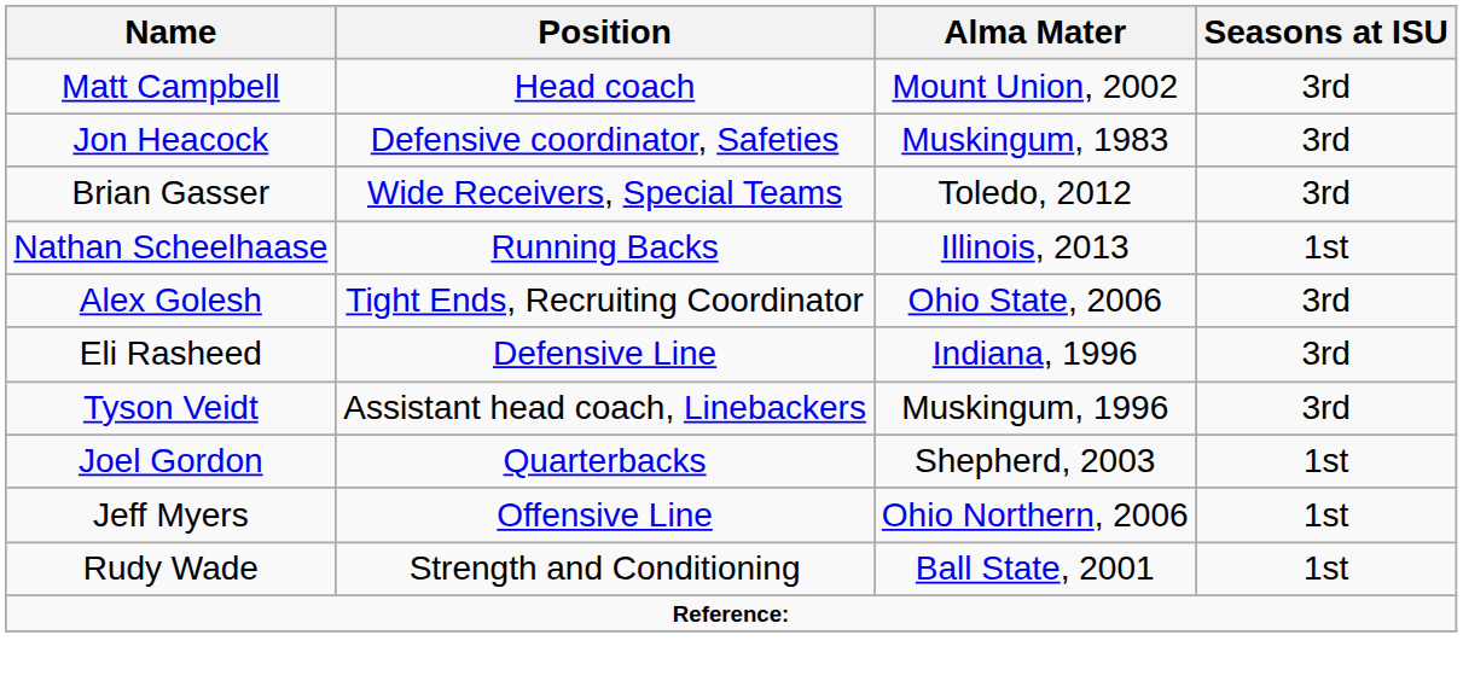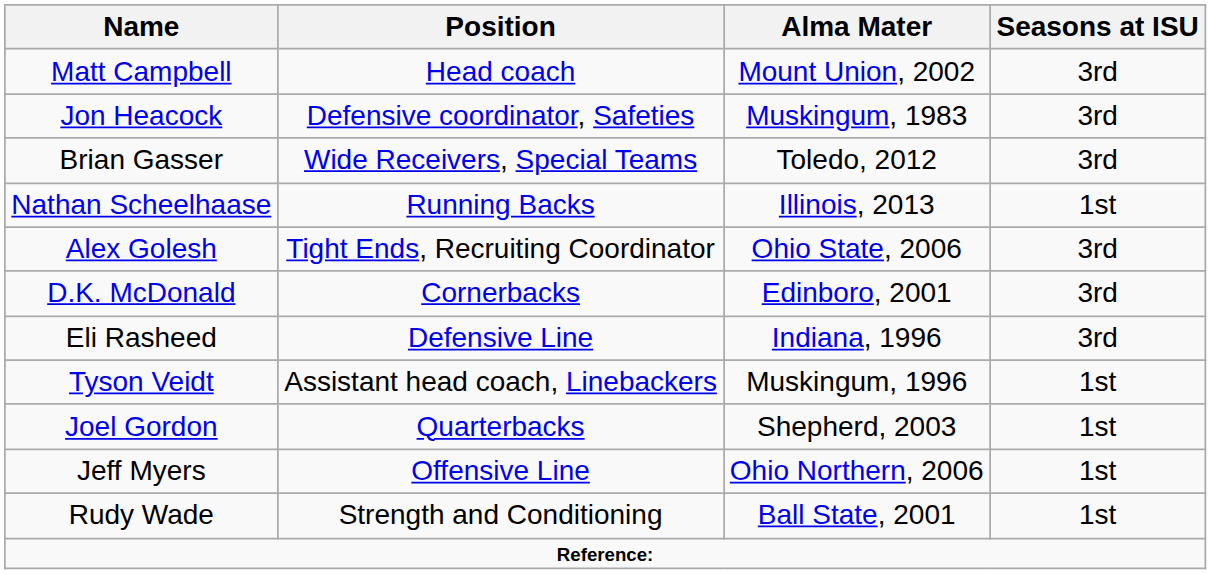+ row: D.K. McDonald | Cornerbacks | Edinboro, 2001 | 3rd
Tyson Veidt | Seasons at ISU: 3rd -> 1st
